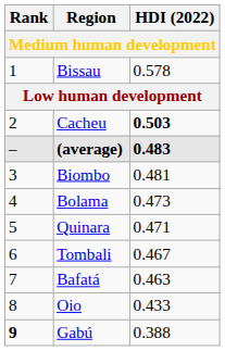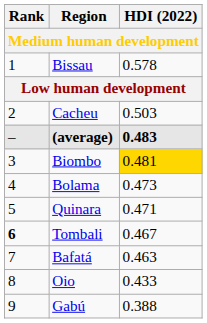Cacheu | HDI (2022): bold -> normal
Biombo | HDI (2022): no background -> gold background
Tombali | Rank: normal -> bold
Gabú | Rank: bold -> normal
